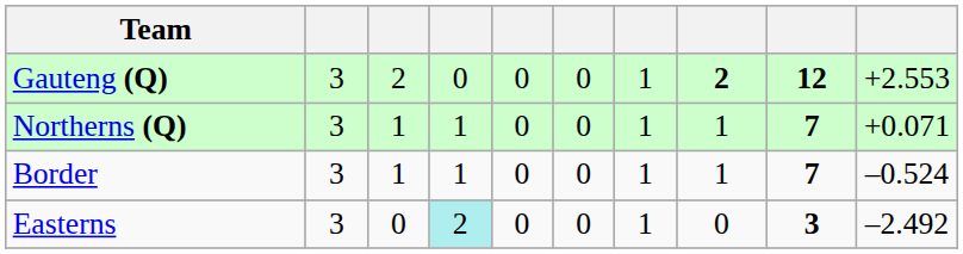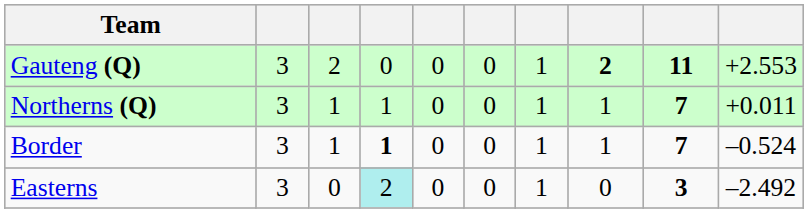Gauteng (Q) | column 9: 12 -> 11
Northerns (Q) | column 10: +0.071 -> +0.011
Border | column 4: normal -> bold
